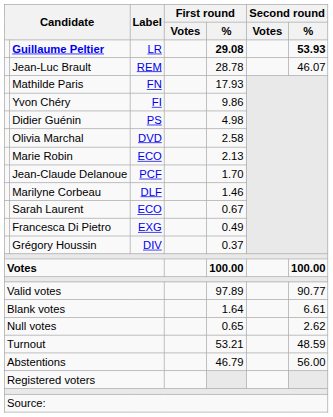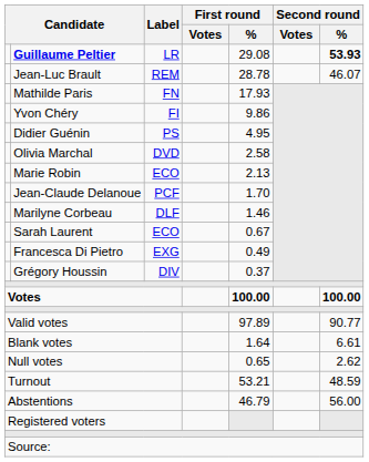Guillaume Peltier | First round / %: bold -> normal
Didier Guénin | First round / %: 4.98 -> 4.95
